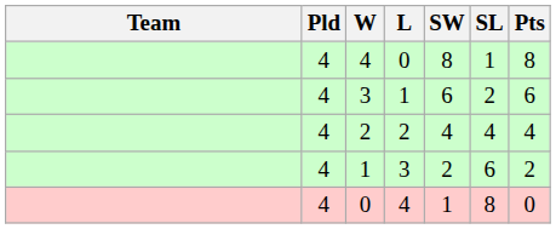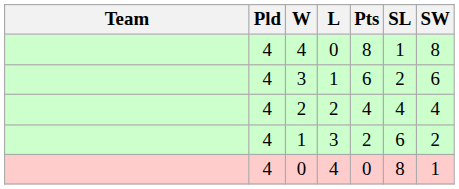columns swapped: SW <-> Pts
